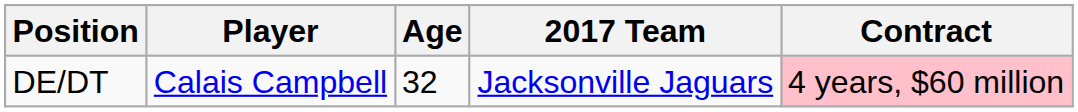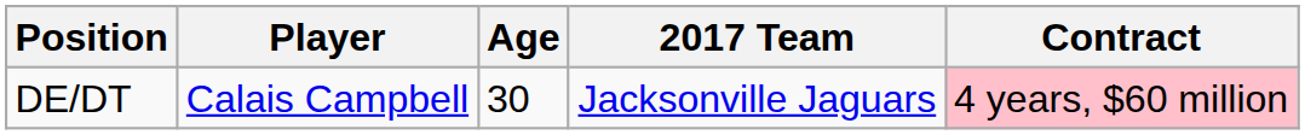DE/DT | Age: 32 -> 30
